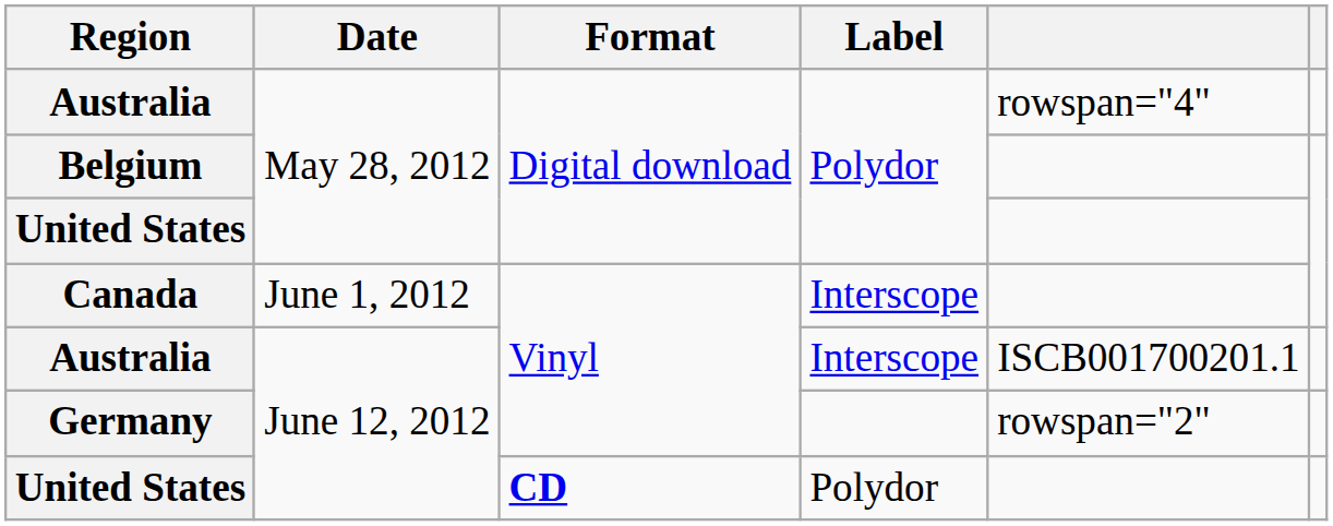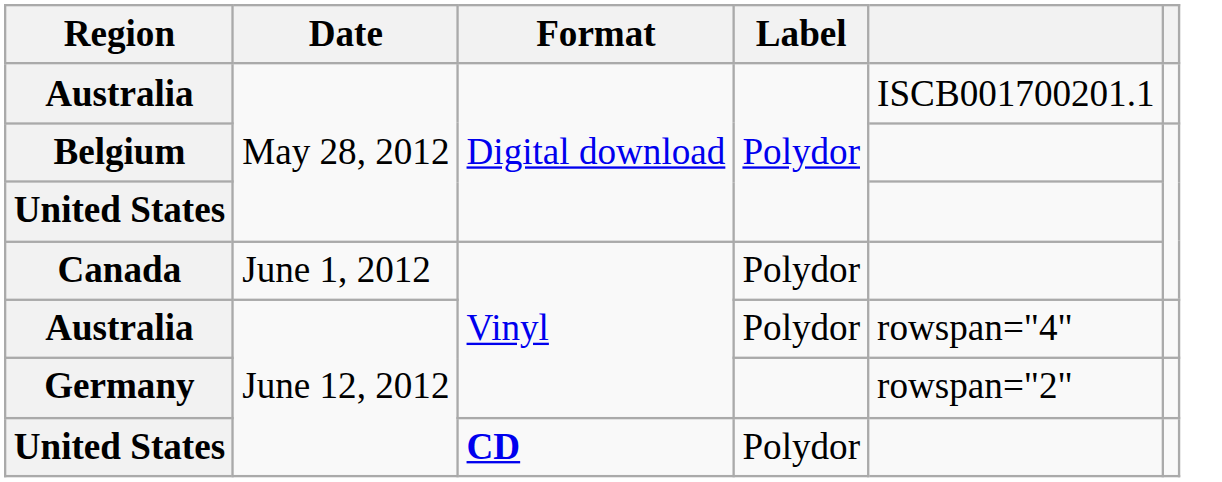Australia / May 28, 2012 | column 5: rowspan="4" -> ISCB001700201.1
Canada | Label: Interscope -> Polydor
Australia / June 12, 2012 | Label: Interscope -> Polydor
Australia / June 12, 2012 | column 5: ISCB001700201.1 -> rowspan="4"
